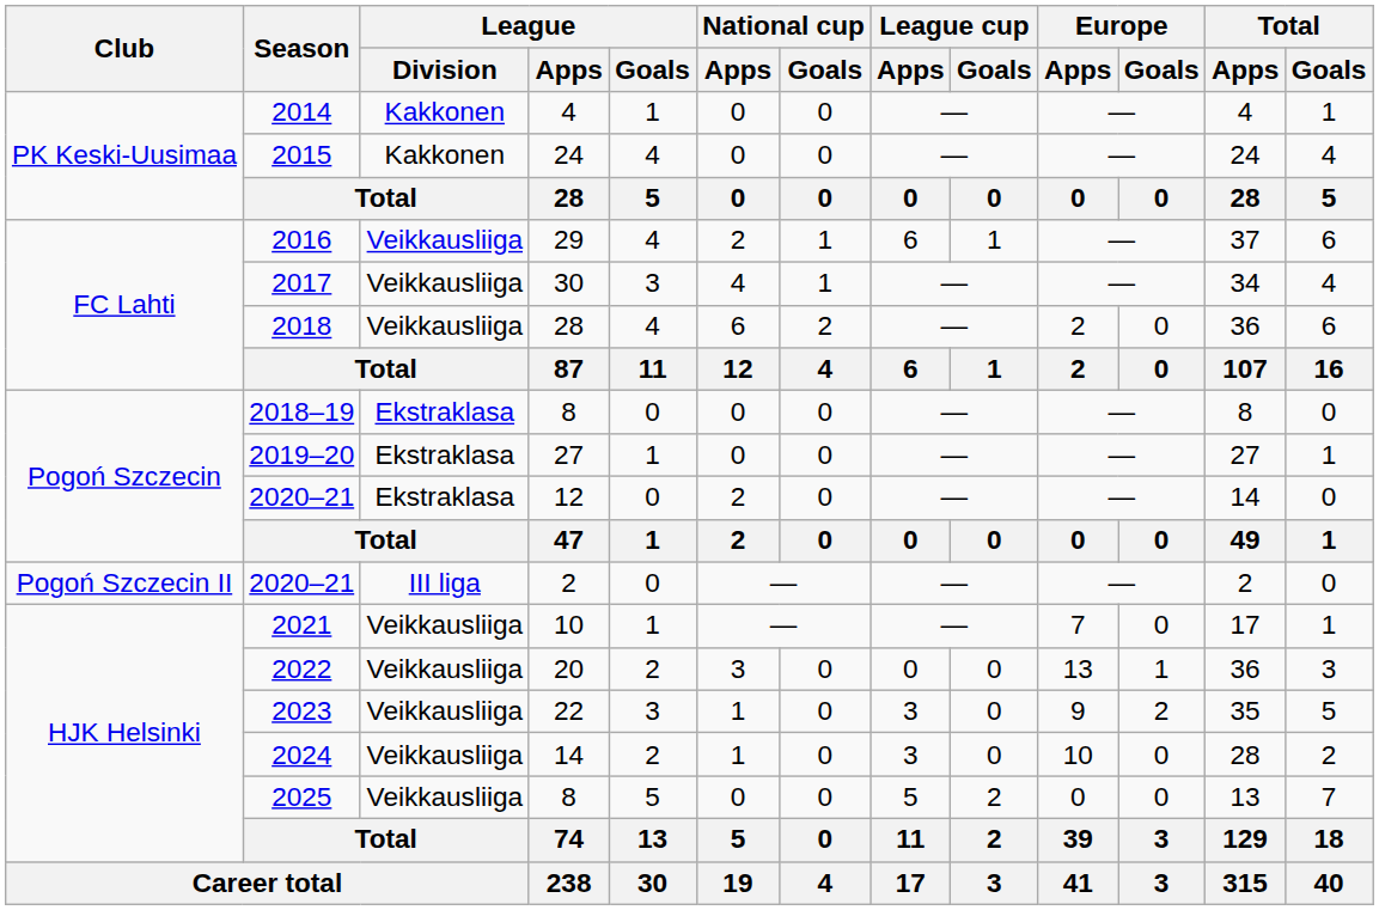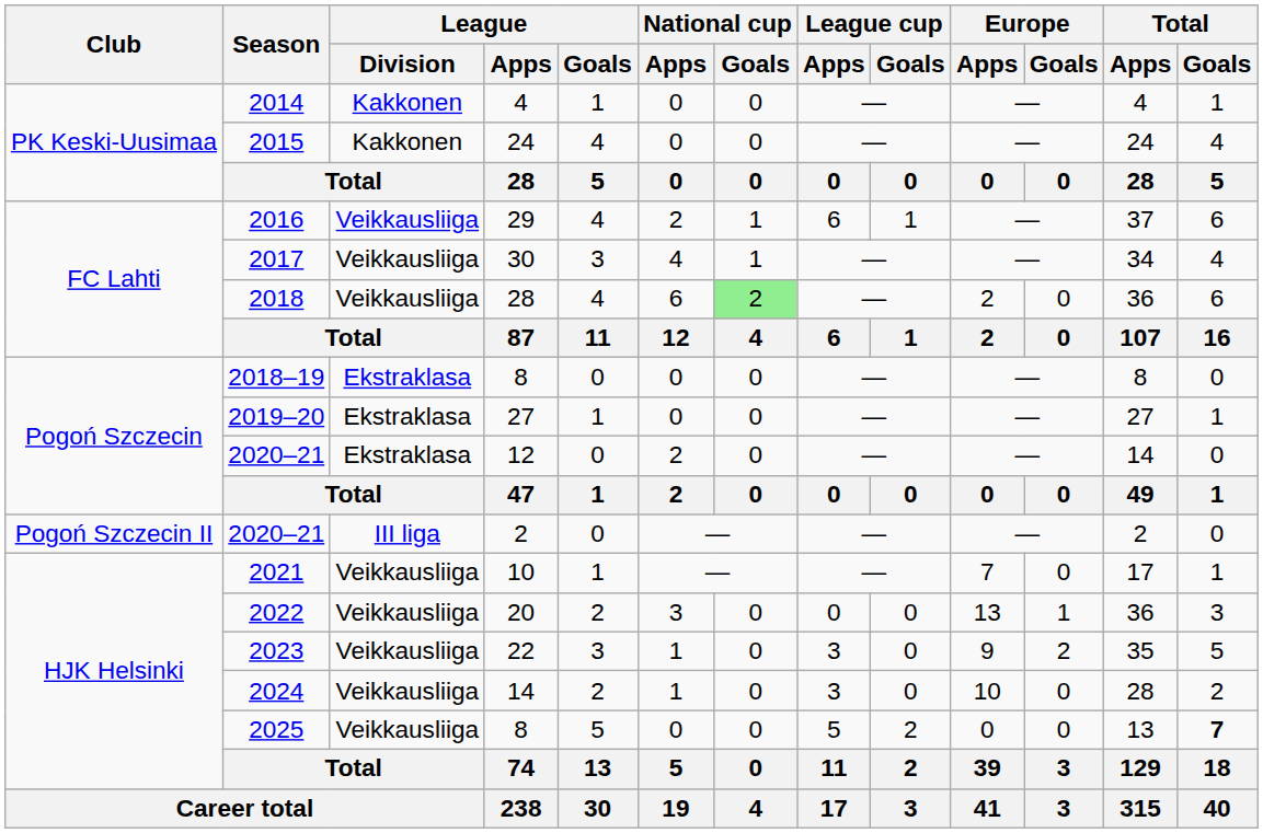2018 | National cup / Goals: no background -> lightgreen background
2025 | Total / Goals: normal -> bold
